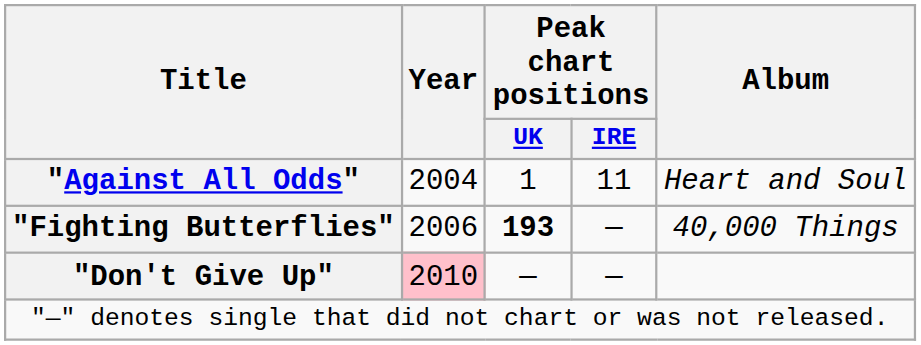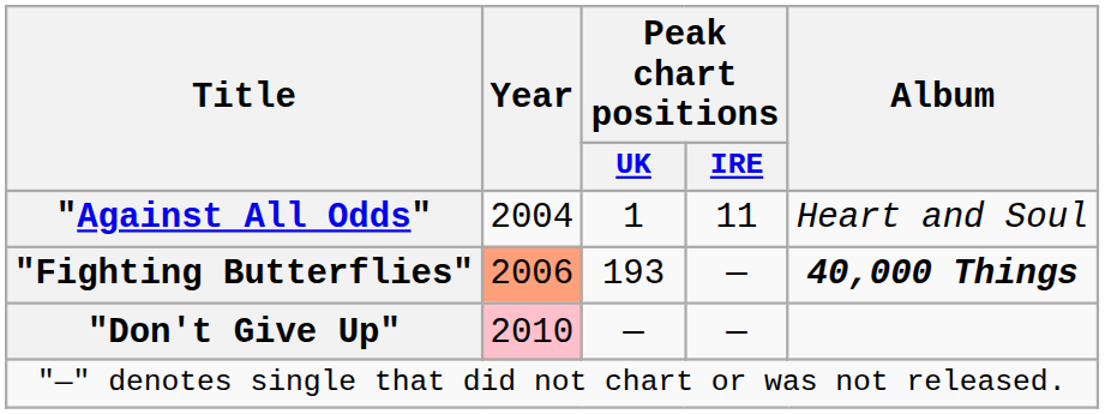"Fighting Butterflies" | Year: no background -> lightsalmon background
"Fighting Butterflies" | Peak chart positions / UK: bold -> normal
"Fighting Butterflies" | Album: normal -> bold
